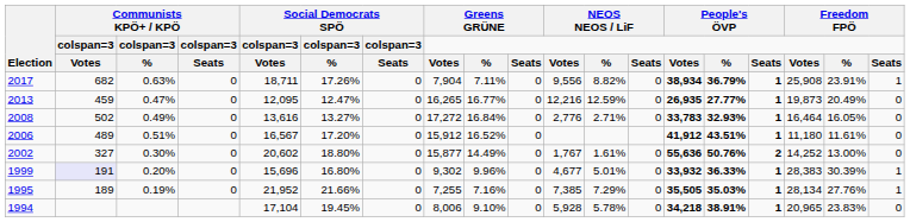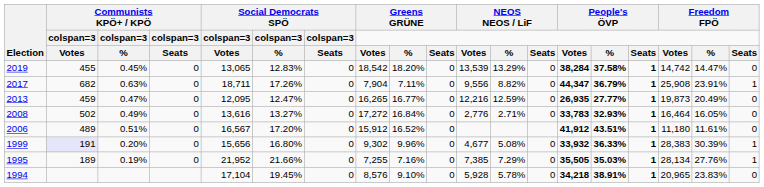+ row: 2019 | 455 | 0.45% | 0 | 13,065 | 12.83% | 0 | 18,542 | 18.20% | 0 | 13,539 | 13.29% | 0 | 38,284 | 37.58% | 1 | 14,742 | 14.47% | 0
2017 | People's ÖVP / Votes: 38,934 -> 44,347
- row: 2002 | 327 | 0.30% | 0 | 20,602 | 18.80% | 0 | 15,877 | 14.49% | 0 | 1,767 | 1.61% | 0 | 55,636 | 50.76% | 2 | 14,252 | 13.00% | 0
1999 | Social Democrats SPÖ / colspan=3 / Votes: 15,696 -> 15,656
1999 | NEOS NEOS / LiF / %: 5.01% -> 5.08%
1994 | Greens GRÜNE / Votes: 8,006 -> 8,576
